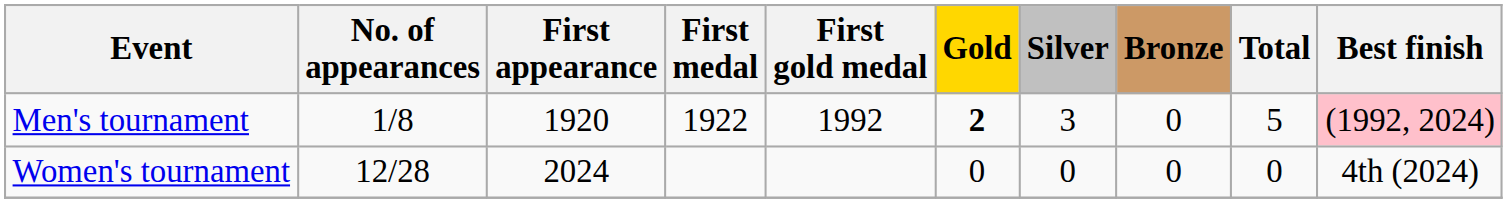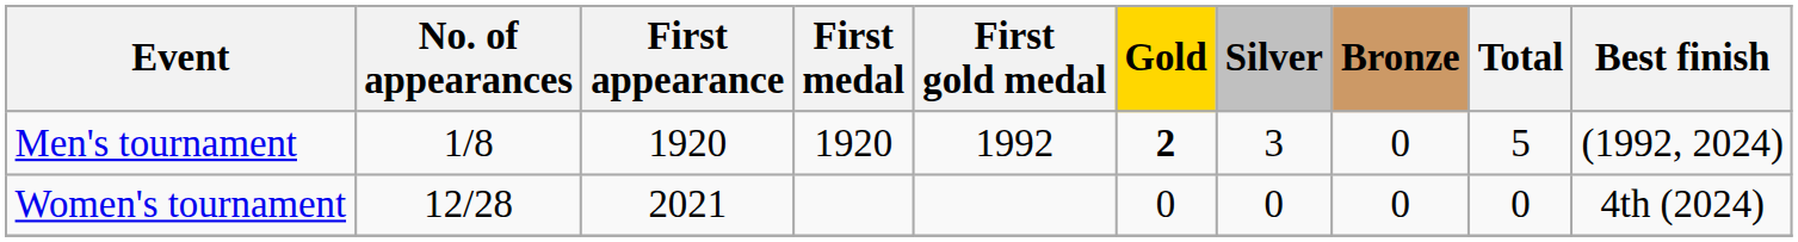Men's tournament | First medal: 1922 -> 1920
Men's tournament | Best finish: pink background -> no background
Women's tournament | First appearance: 2024 -> 2021
